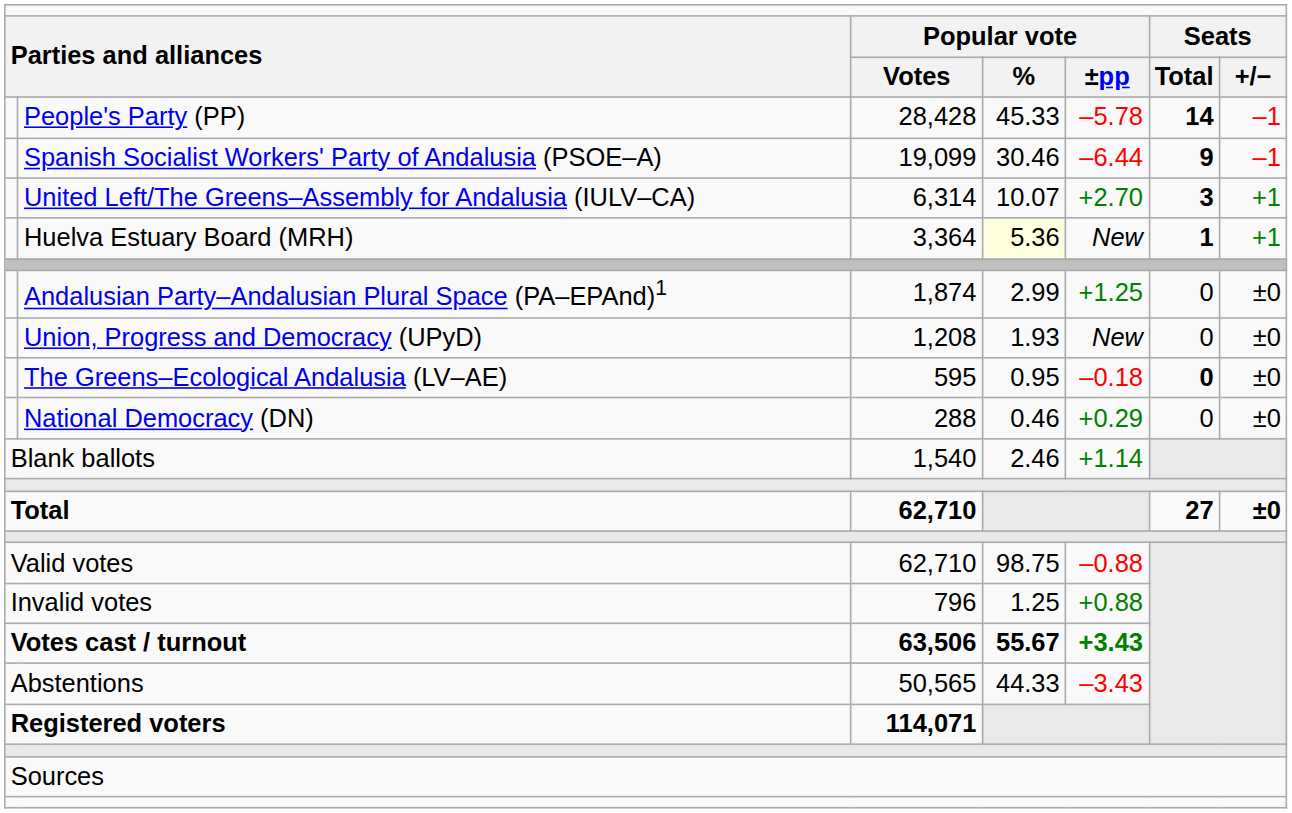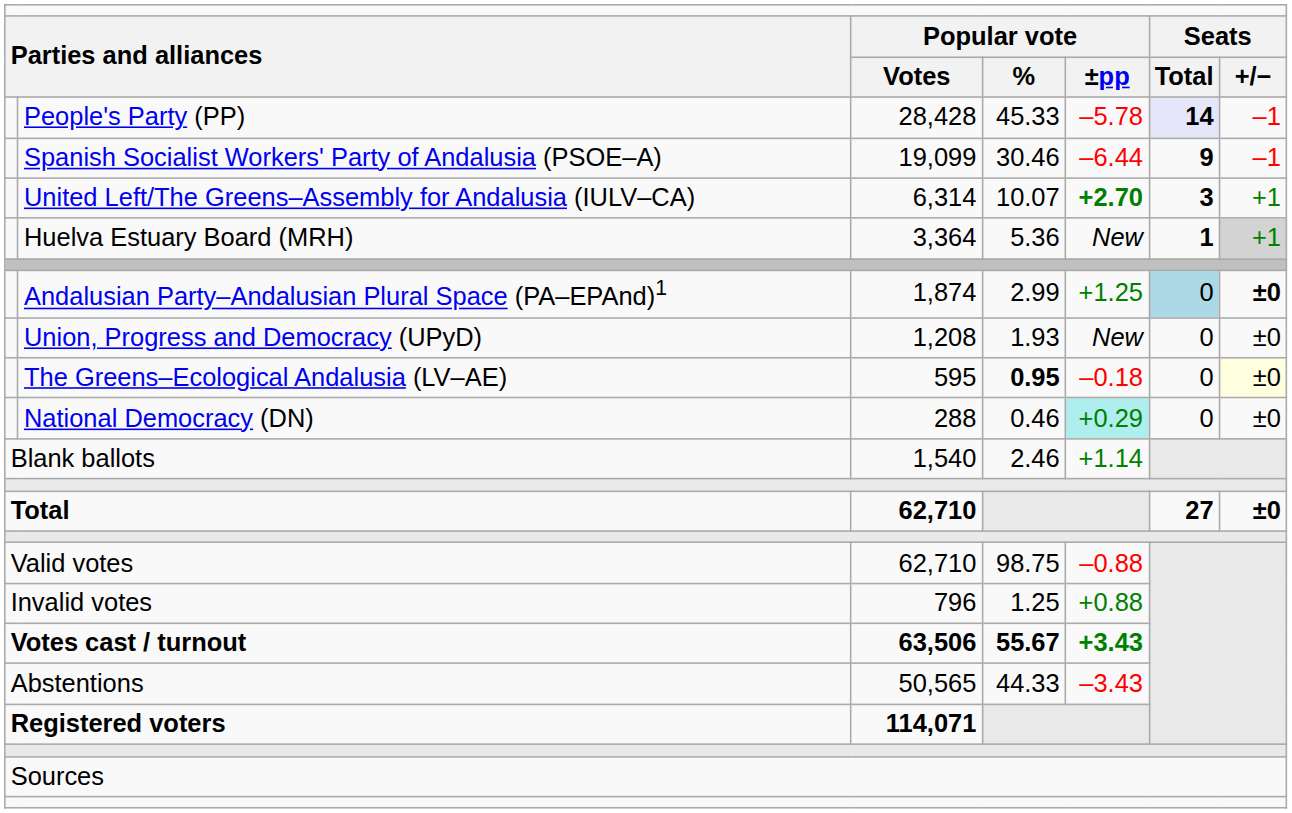People's Party (PP) | column 6: no background -> lavender background
United Left/The Greens–Assembly for Andalusia (IULV–CA) | column 5: normal -> bold
Huelva Estuary Board (MRH) | column 4: lightyellow background -> no background
Huelva Estuary Board (MRH) | column 7: no background -> lightgrey background
Andalusian Party–Andalusian Plural Space (PA–EPAnd)1 | column 6: no background -> lightblue background
Andalusian Party–Andalusian Plural Space (PA–EPAnd)1 | column 7: normal -> bold
The Greens–Ecological Andalusia (LV–AE) | column 4: normal -> bold
The Greens–Ecological Andalusia (LV–AE) | column 6: bold -> normal
The Greens–Ecological Andalusia (LV–AE) | column 7: no background -> lightyellow background
National Democracy (DN) | column 5: no background -> paleturquoise background
